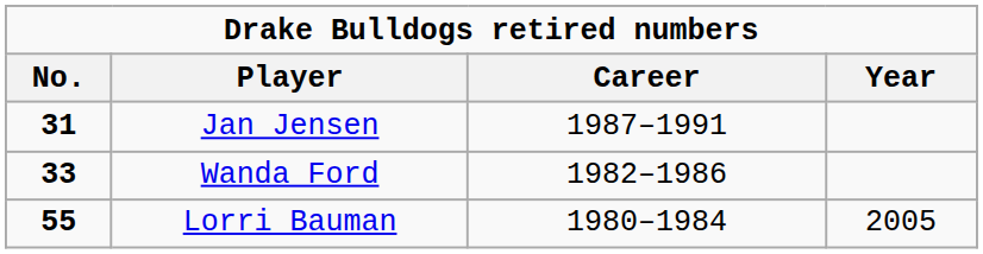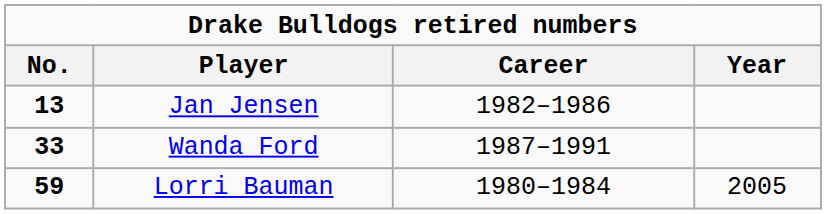Jan Jensen | No.: 31 -> 13
Jan Jensen | Career: 1987–1991 -> 1982–1986
Wanda Ford | Career: 1982–1986 -> 1987–1991
Lorri Bauman | No.: 55 -> 59
